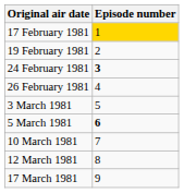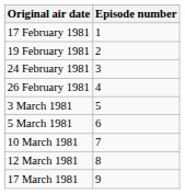17 February 1981 | Episode number: gold background -> no background
24 February 1981 | Episode number: bold -> normal
5 March 1981 | Episode number: bold -> normal
